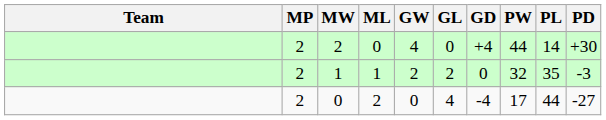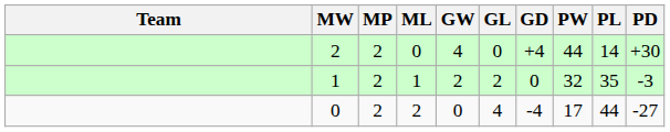columns swapped: MP <-> MW
